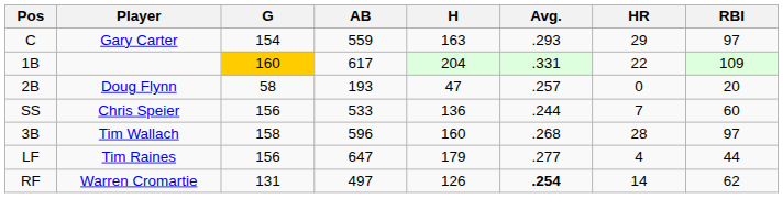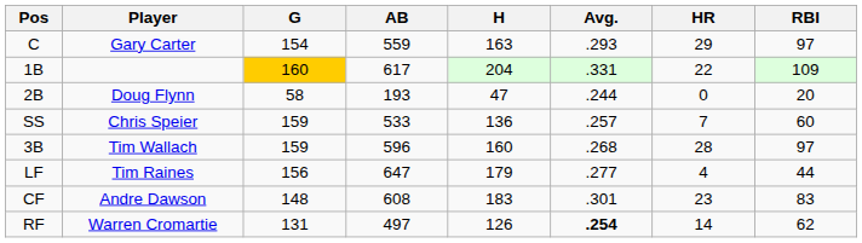2B | Avg.: .257 -> .244
SS | G: 156 -> 159
SS | Avg.: .244 -> .257
3B | G: 158 -> 159
+ row: CF | Andre Dawson | 148 | 608 | 183 | .301 | 23 | 83
